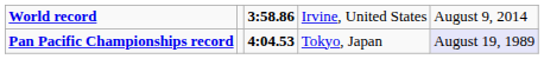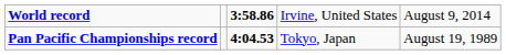Pan Pacific Championships record | column 5: lavender background -> no background
